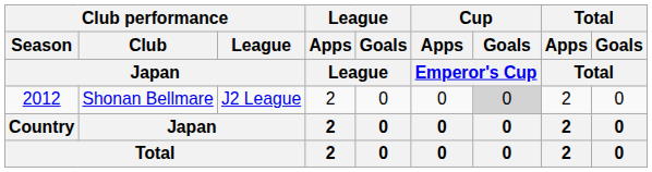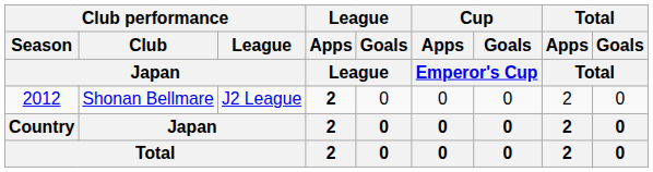Shonan Bellmare | League / Apps / League: normal -> bold
Shonan Bellmare | Cup / Goals / Emperor's Cup: lightgrey background -> no background
